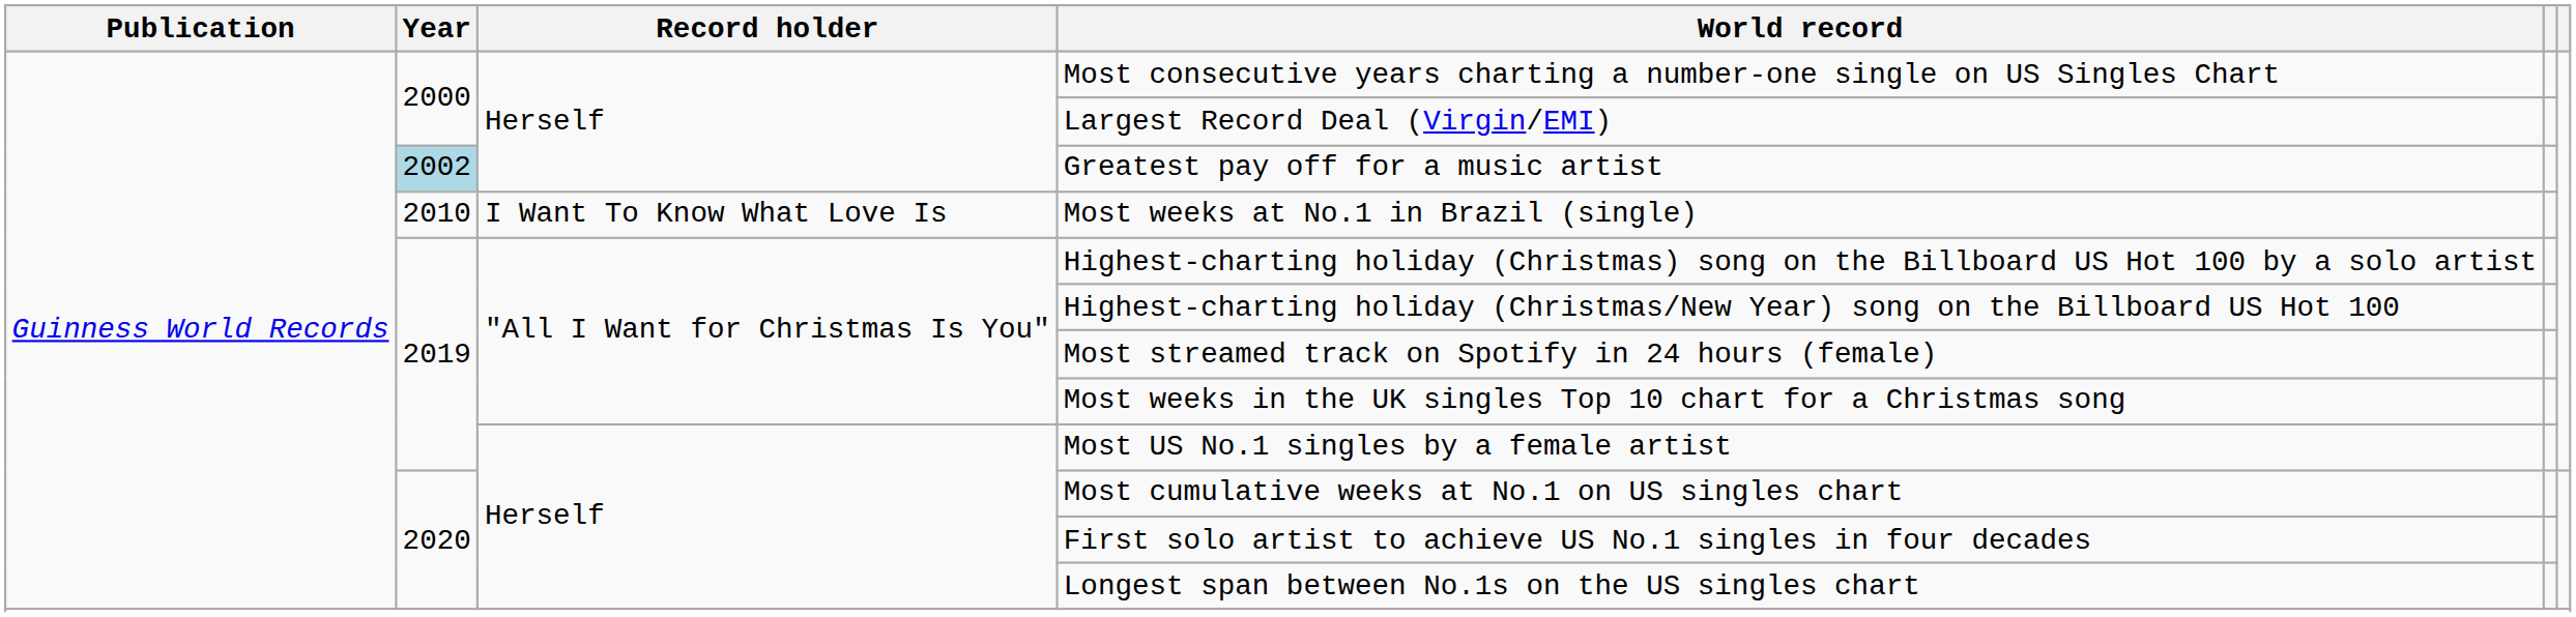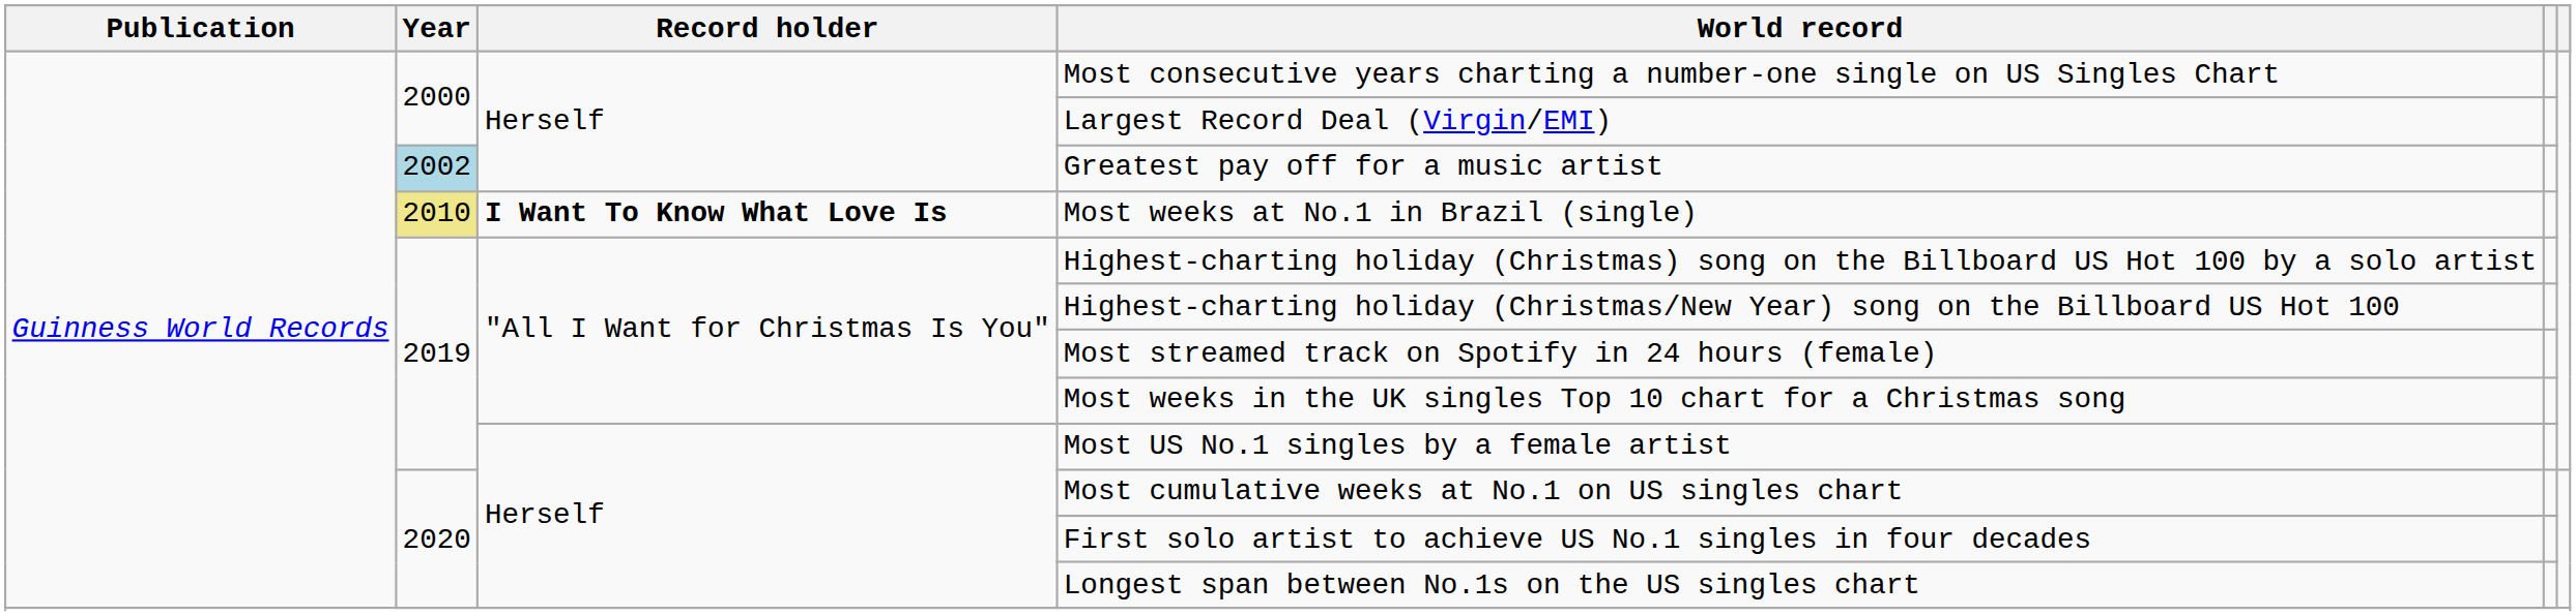Most weeks at No.1 in Brazil (single) | Year: no background -> khaki background
Most weeks at No.1 in Brazil (single) | Record holder: normal -> bold
